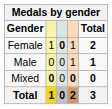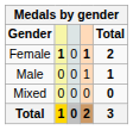Female | column 2: normal -> bold
Female | column 3: bold -> normal
Female | column 4: normal -> bold
Mixed | column 2: bold -> normal
Mixed | column 4: bold -> normal
